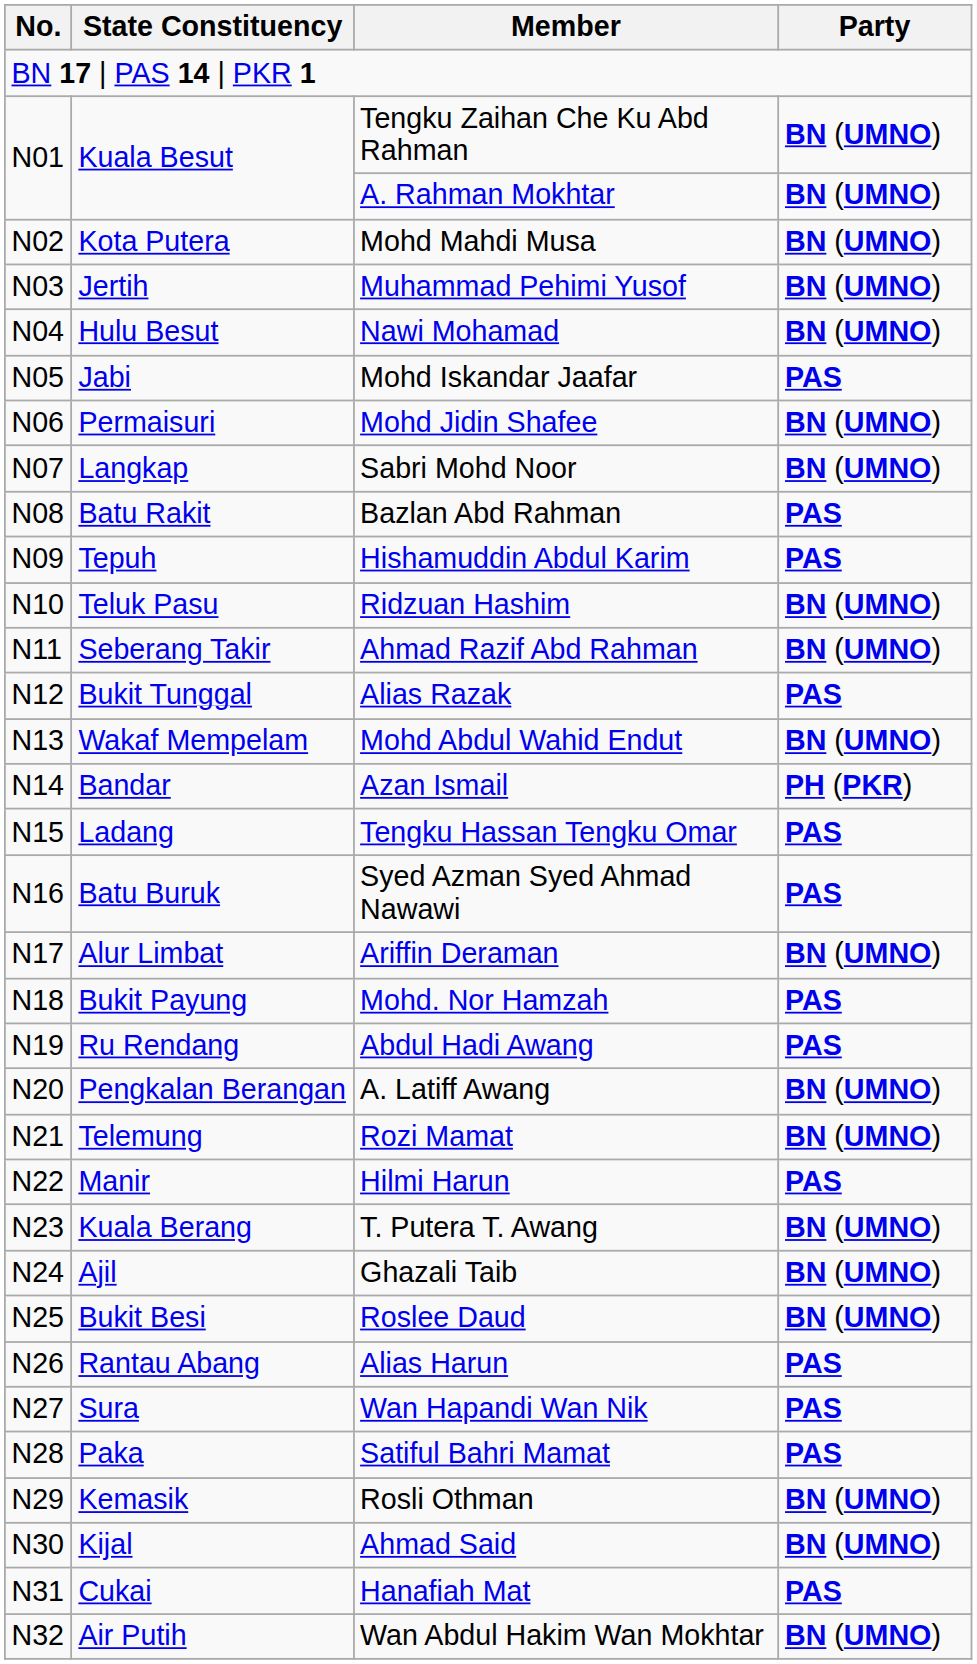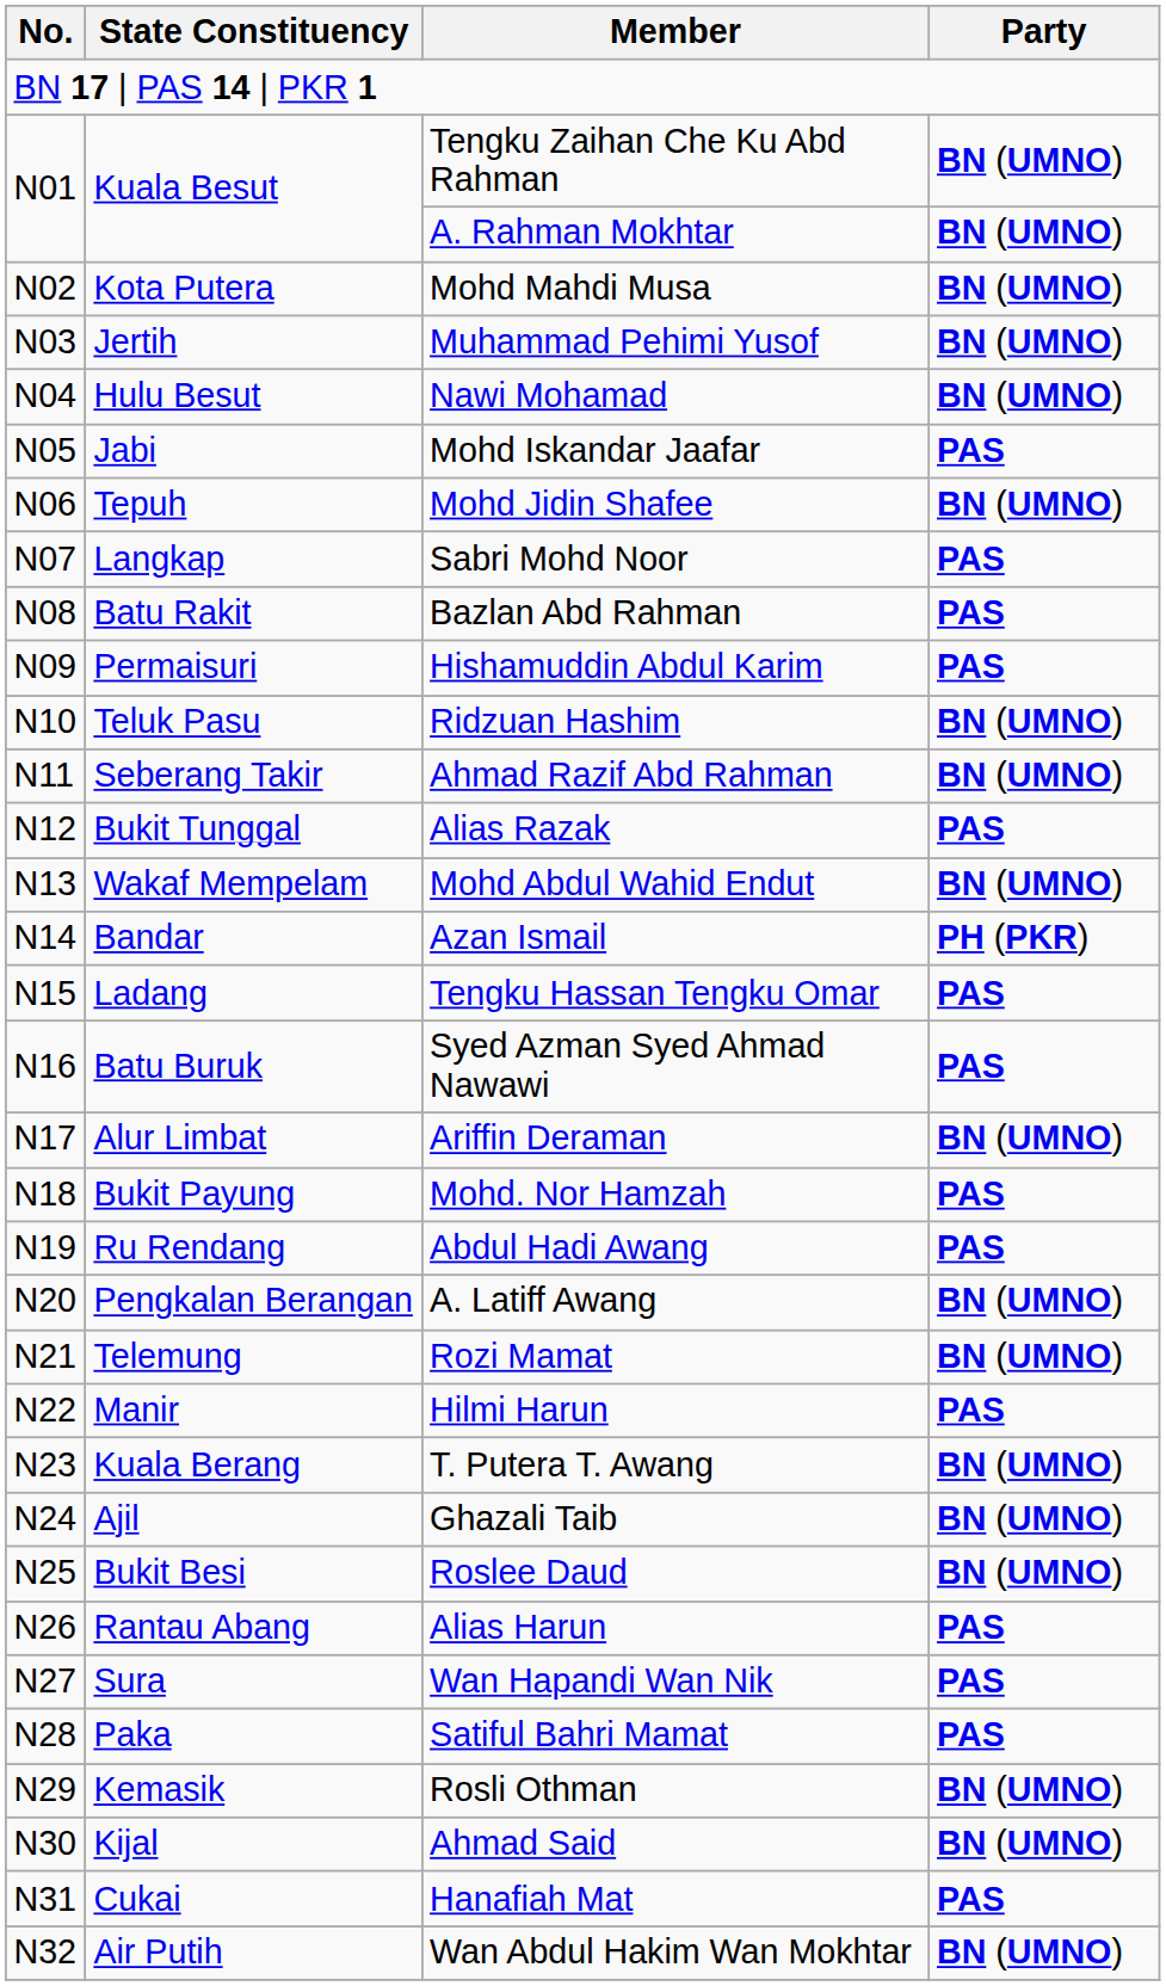Mohd Jidin Shafee | State Constituency: Permaisuri -> Tepuh
Sabri Mohd Noor | Party: BN (UMNO) -> PAS
Hishamuddin Abdul Karim | State Constituency: Tepuh -> Permaisuri
